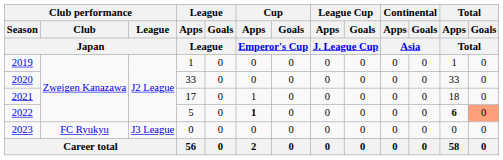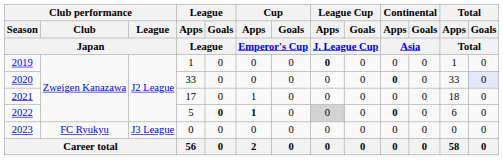2019 | League Cup / Apps / J. League Cup: normal -> bold
2020 | Continental / Apps / Asia: normal -> bold
2020 | Total / Goals / Total: no background -> lavender background
2022 | League / Goals / League: normal -> bold
2022 | League Cup / Apps / J. League Cup: no background -> lightgrey background
2022 | Continental / Apps / Asia: normal -> bold
2022 | Total / Apps / Total: bold -> normal
2022 | Total / Goals / Total: lightsalmon background -> no background
